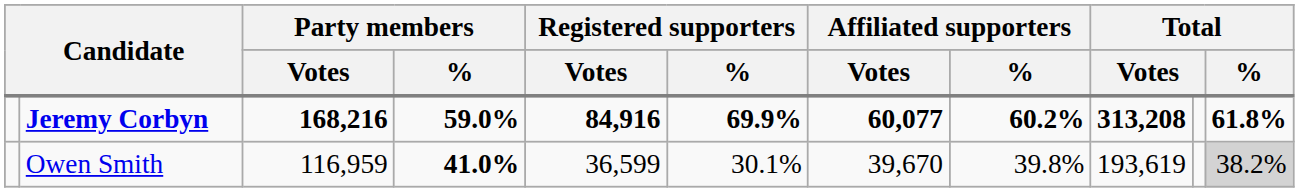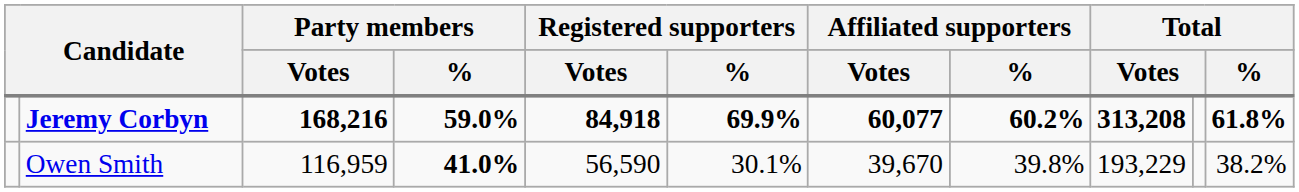Jeremy Corbyn | Registered supporters / Votes: 84,916 -> 84,918
Owen Smith | Registered supporters / Votes: 36,599 -> 56,590
Owen Smith | column 9: 193,619 -> 193,229
Owen Smith | Total / %: lightgrey background -> no background
